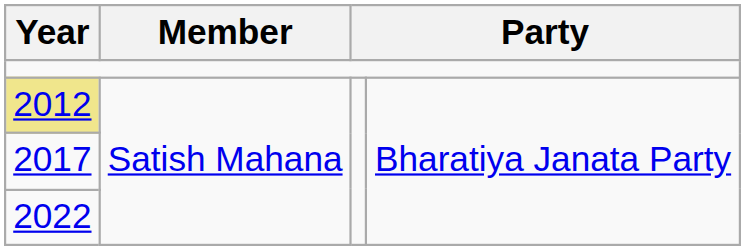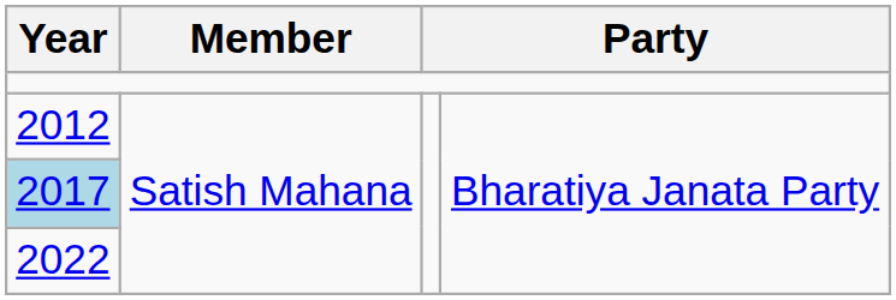2012 | Year: khaki background -> no background
2017 | Year: no background -> lightblue background
